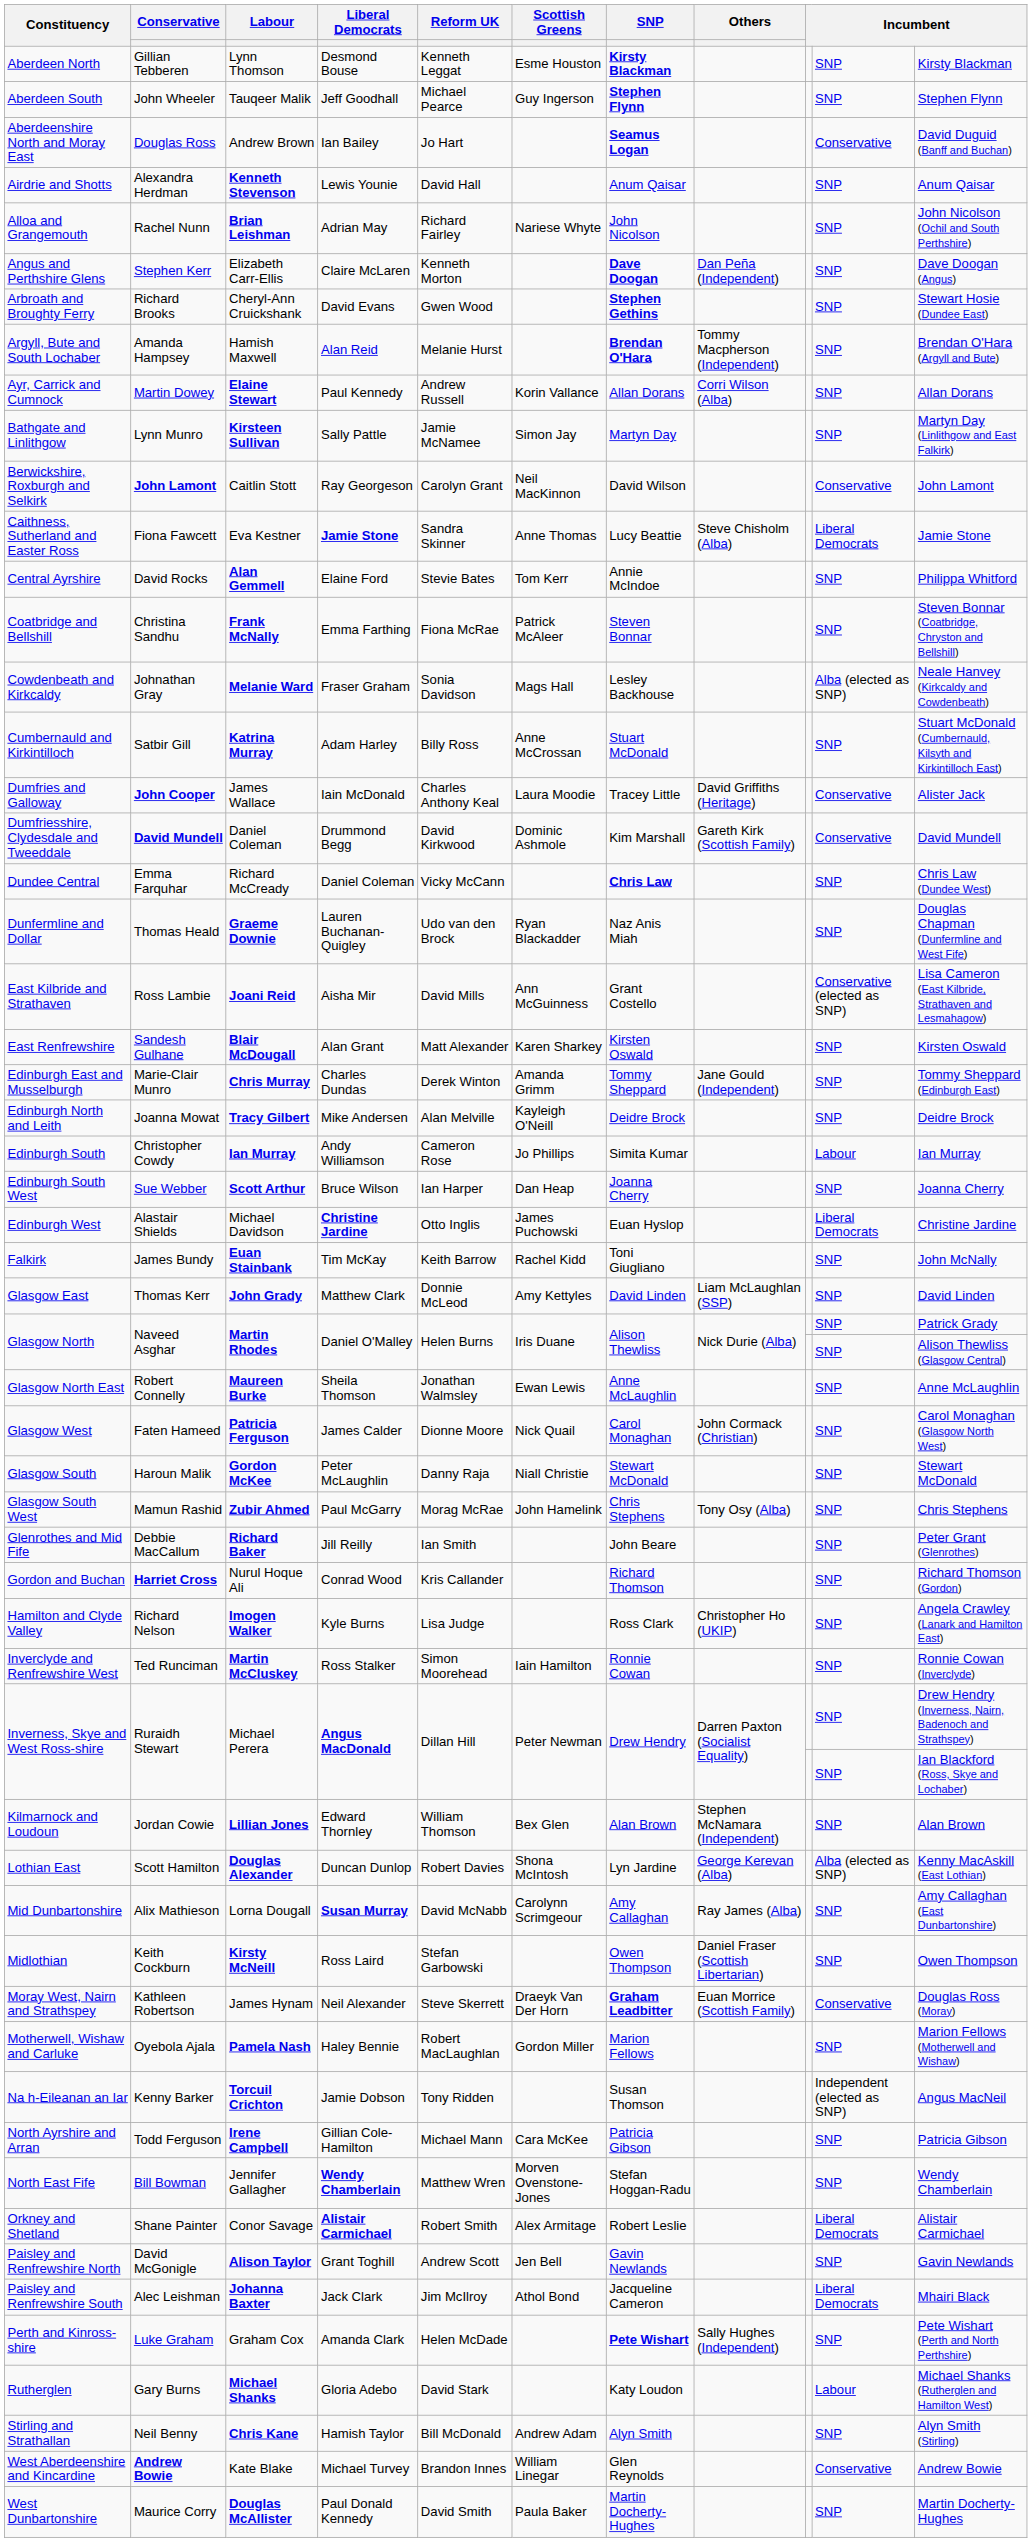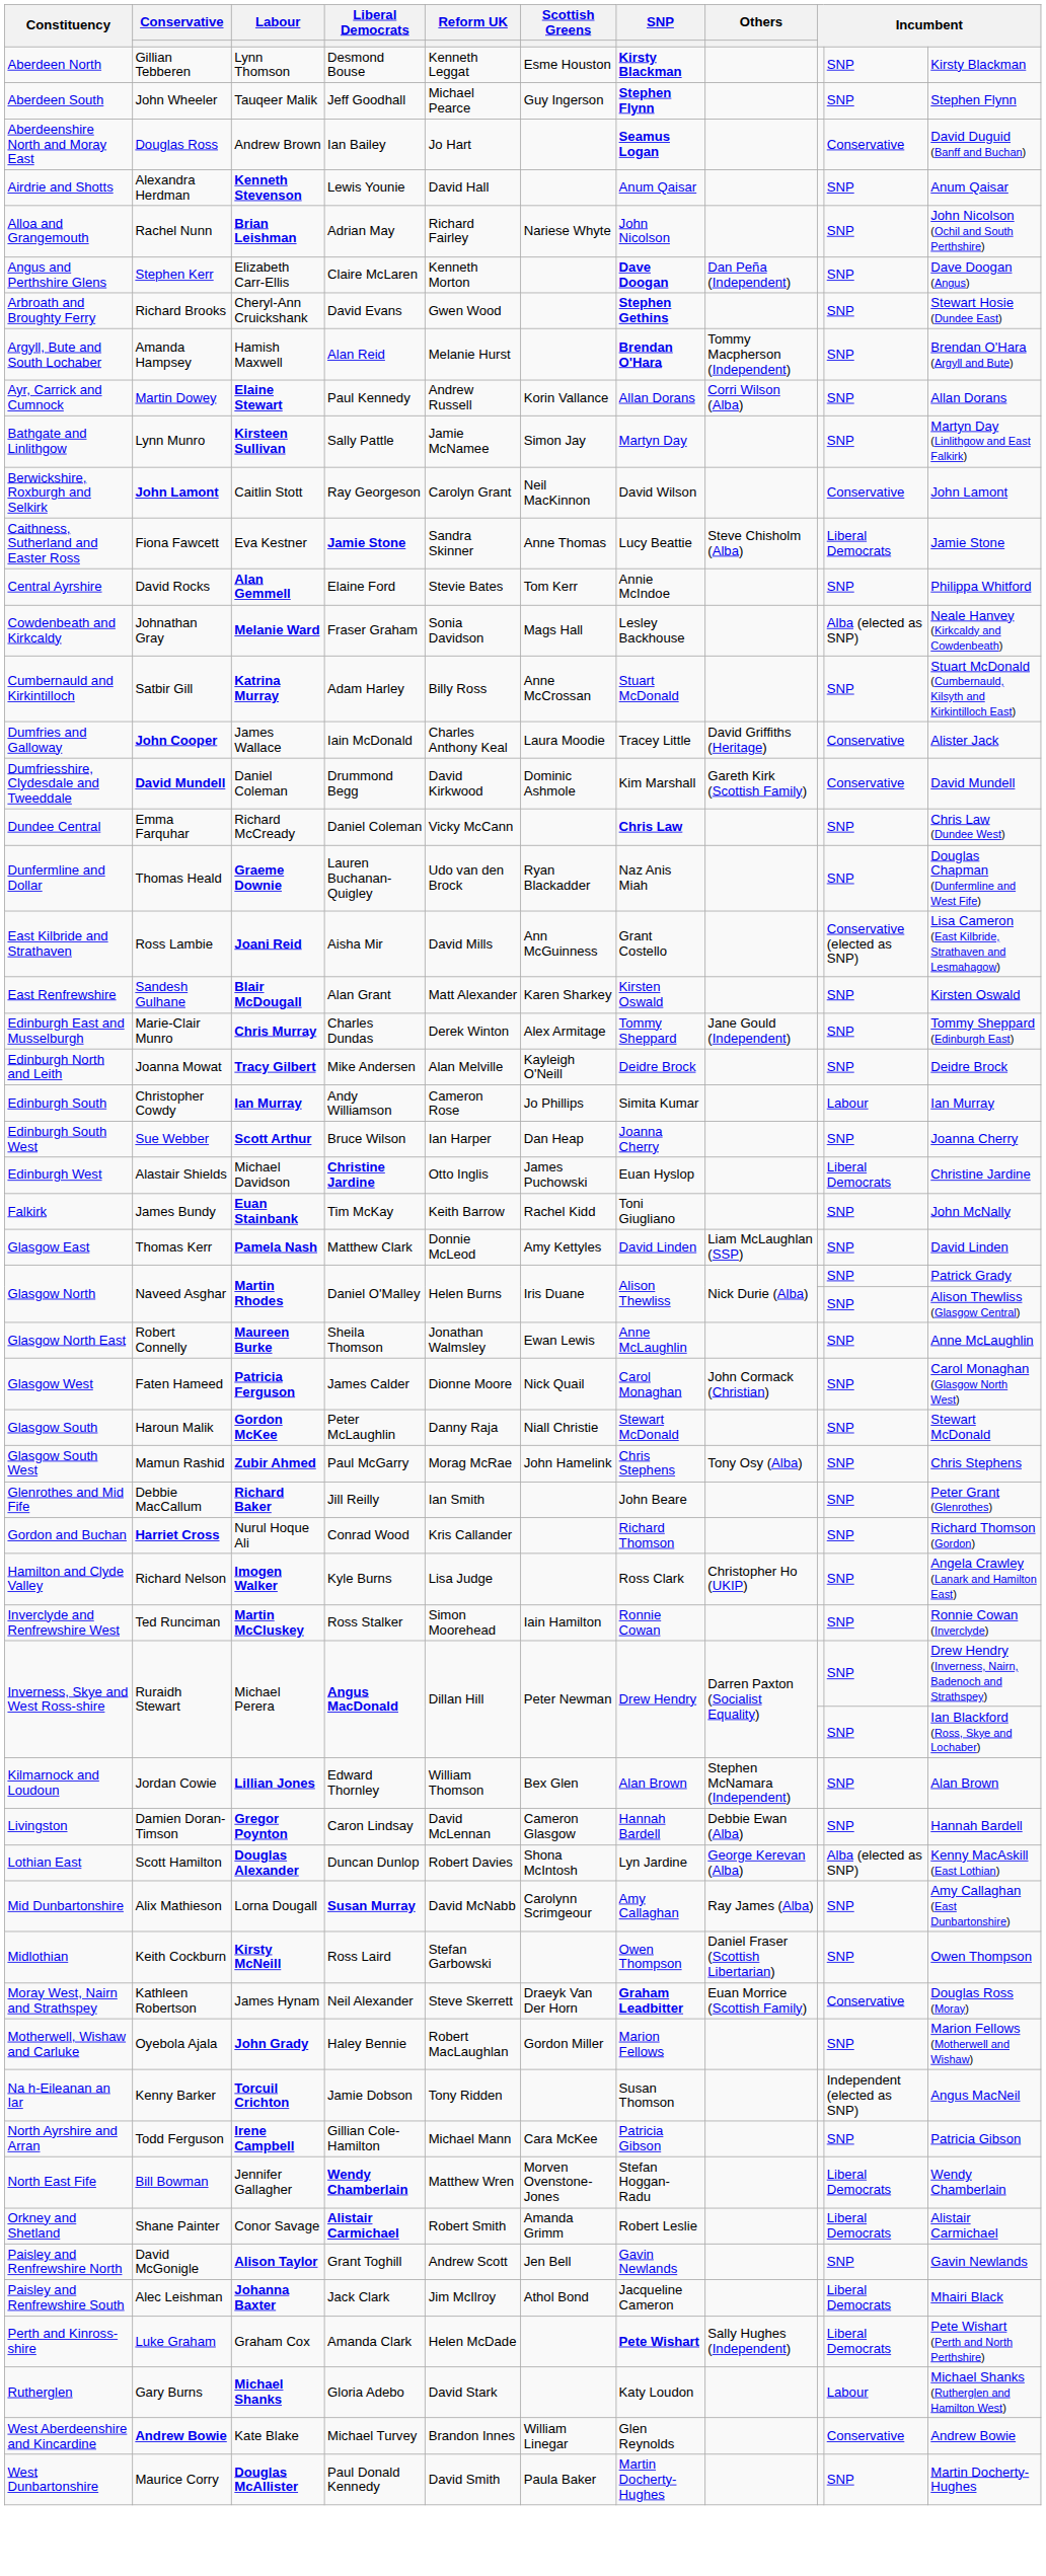- row: Coatbridge and Bellshill | Christina Sandhu | Frank McNally | Emma Farthing | Fiona McRae | Patrick McAleer | Steven Bonnar | SNP | Steven Bonnar (Coatbridge, Chryston and Bellshill)
Edinburgh East and Musselburgh | Scottish Greens: Amanda Grimm -> Alex Armitage
Glasgow East | Labour: John Grady -> Pamela Nash
+ row: Livingston | Damien Doran-Timson | Gregor Poynton | Caron Lindsay | David McLennan | Cameron Glasgow | Hannah Bardell | Debbie Ewan (Alba) | SNP | Hannah Bardell
Motherwell, Wishaw and Carluke | Labour: Pamela Nash -> John Grady
North East Fife | column 10: SNP -> Liberal Democrats
Orkney and Shetland | Scottish Greens: Alex Armitage -> Amanda Grimm
Perth and Kinross-shire | column 10: SNP -> Liberal Democrats
- row: Stirling and Strathallan | Neil Benny | Chris Kane | Hamish Taylor | Bill McDonald | Andrew Adam | Alyn Smith | SNP | Alyn Smith (Stirling)
